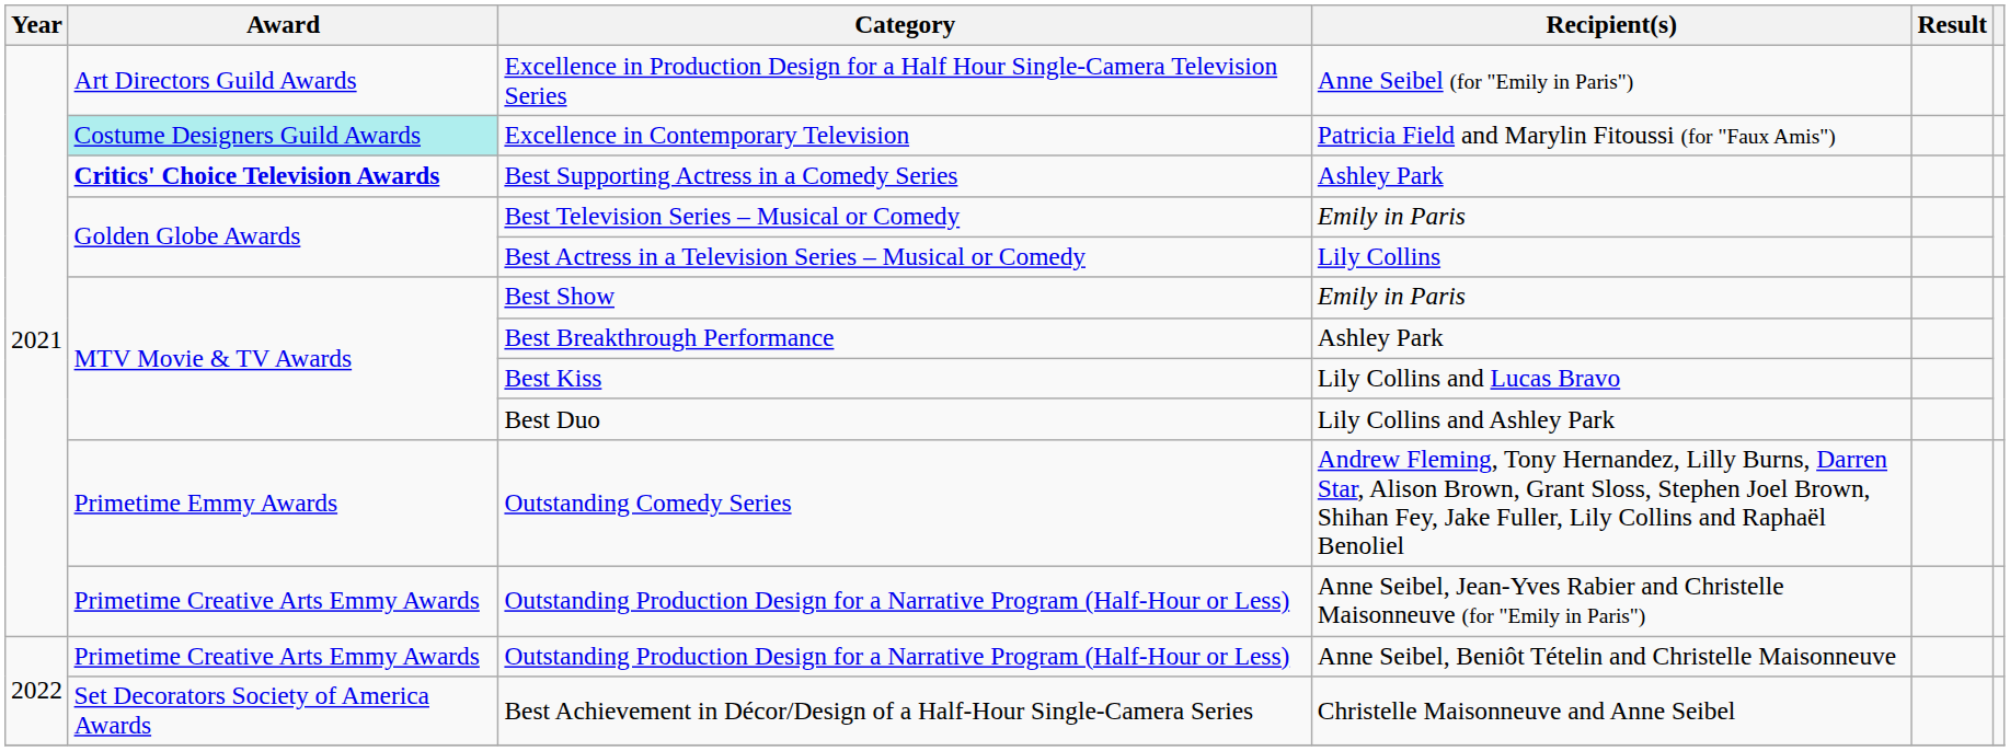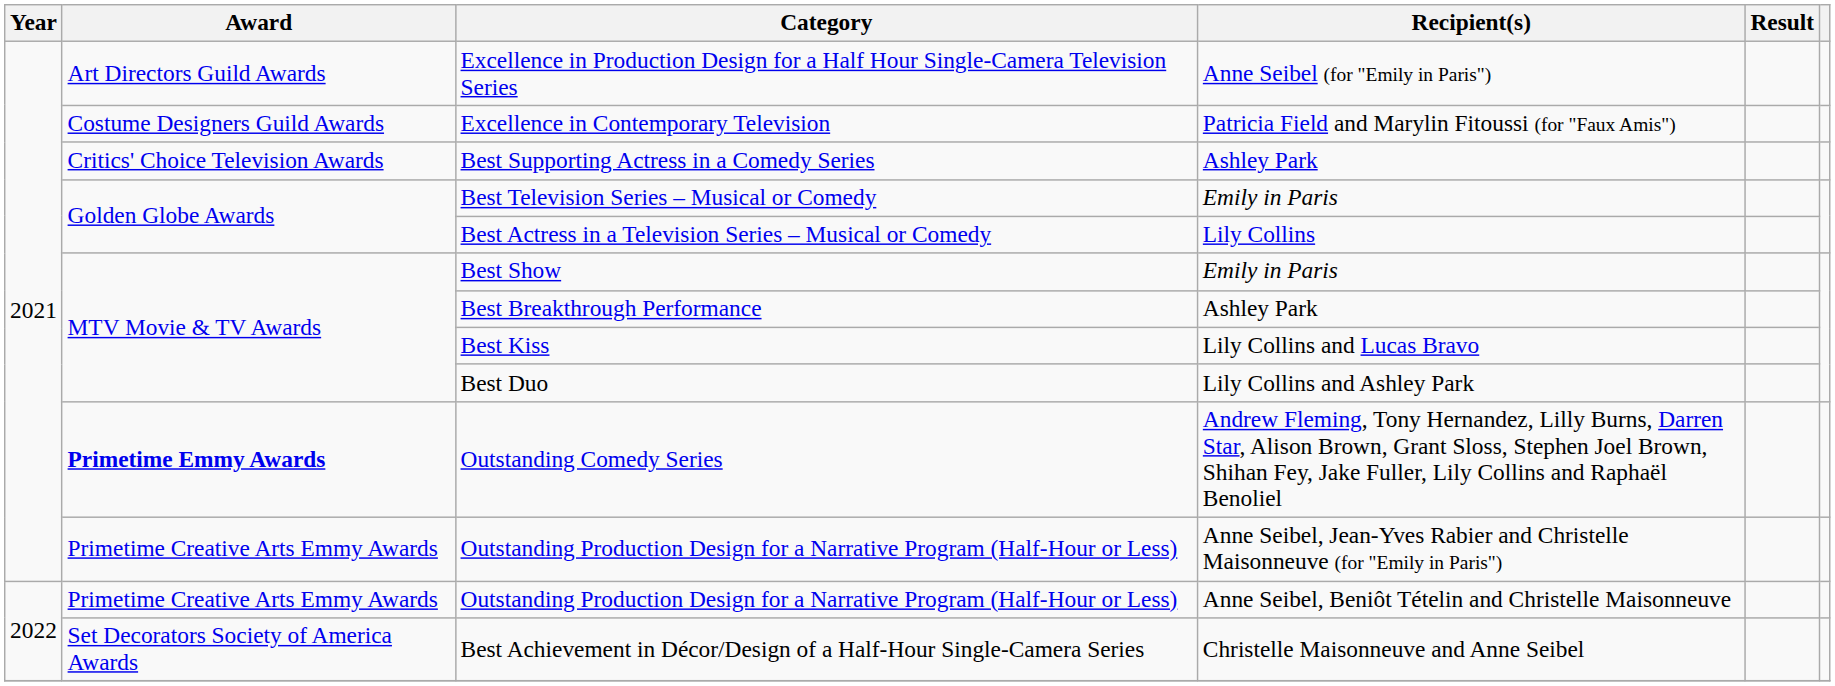Excellence in Contemporary Television | Award: paleturquoise background -> no background
Best Supporting Actress in a Comedy Series | Award: bold -> normal
Outstanding Comedy Series | Award: normal -> bold
